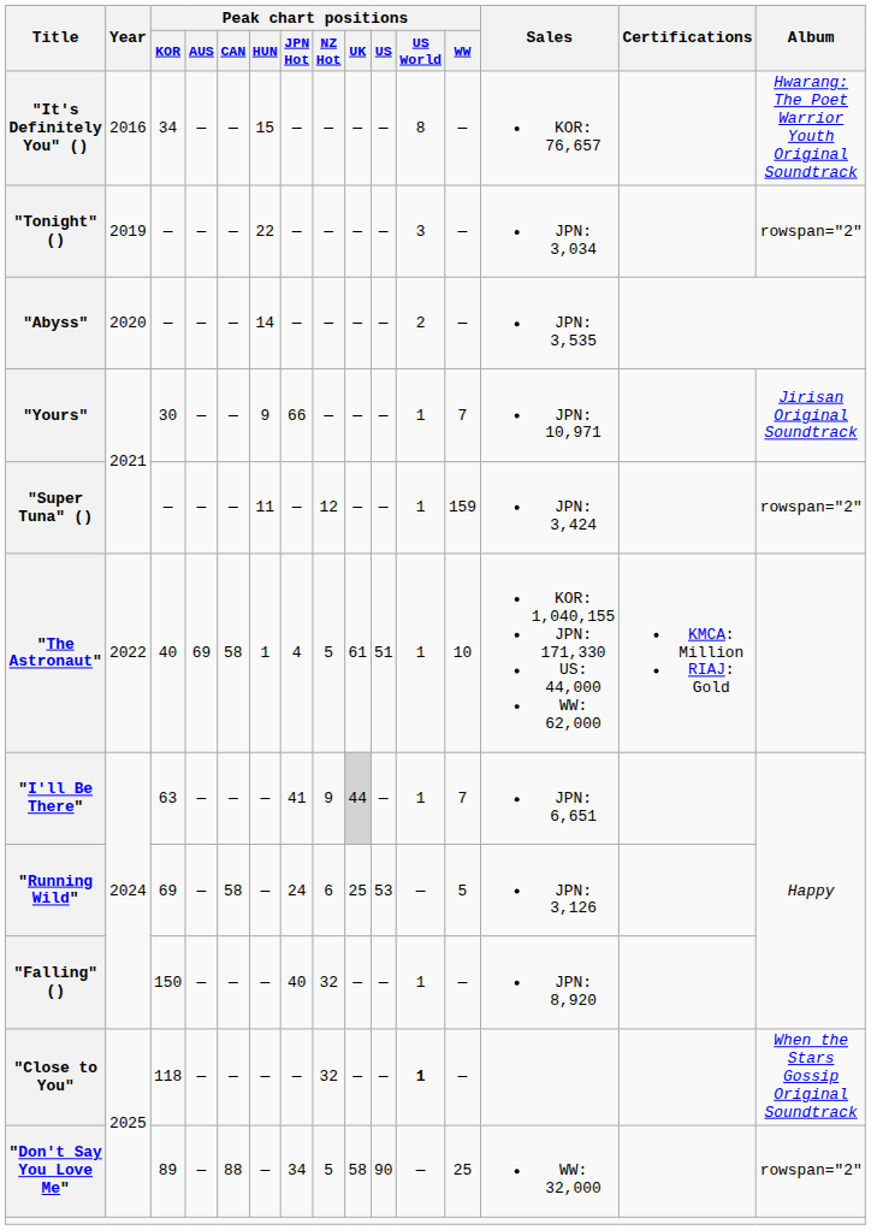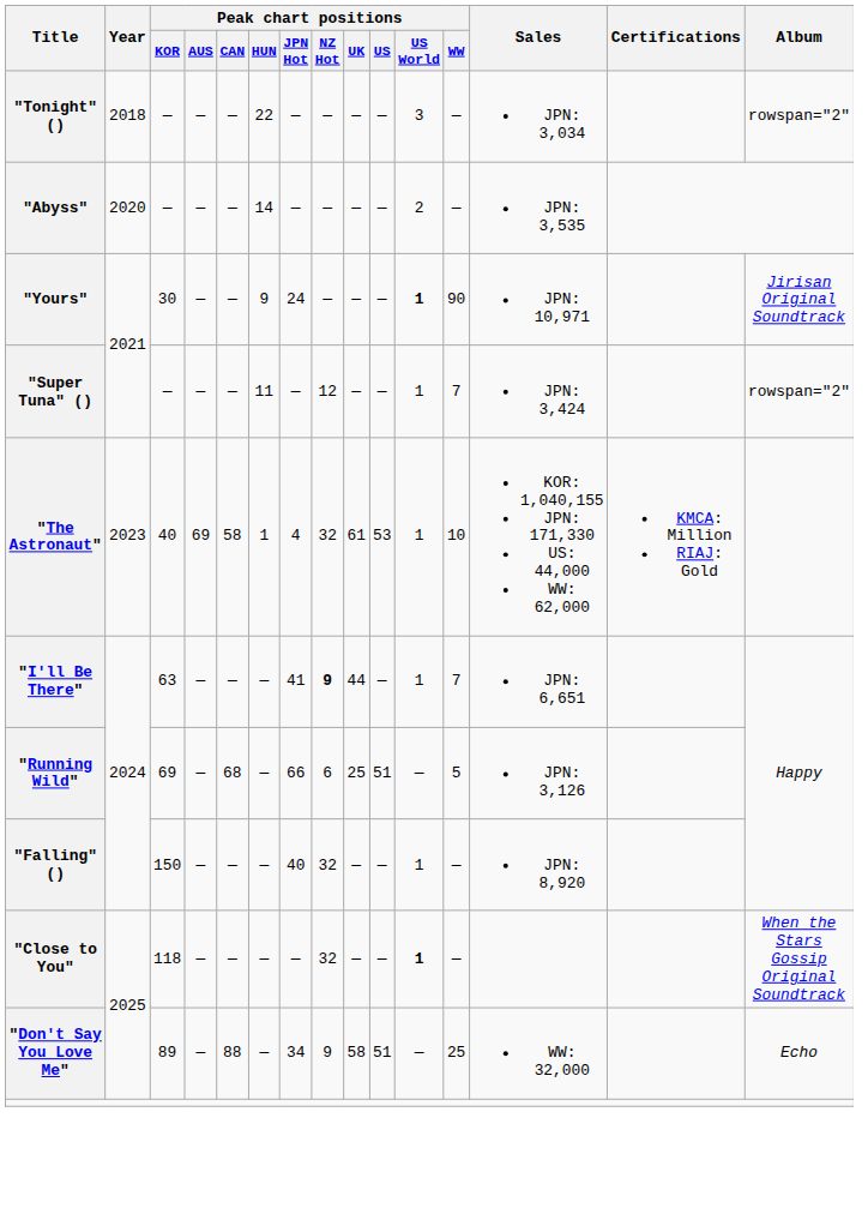- row: "It's Definitely You" () | 2016 | 34 | — | — | 15 | — | — | — | — | 8 | — | KOR: 76,657 | Hwarang: The Poet Warrior Youth Original Soundtrack
"Tonight" () | Year: 2019 -> 2018
"Yours" | Peak chart positions / JPN Hot: 66 -> 24
"Yours" | Peak chart positions / US World: normal -> bold
"Yours" | Peak chart positions / WW: 7 -> 90
"Super Tuna" () | Peak chart positions / WW: 159 -> 7
"The Astronaut" | Year: 2022 -> 2023
"The Astronaut" | Peak chart positions / NZ Hot: 5 -> 32
"The Astronaut" | Peak chart positions / US: 51 -> 53
"I'll Be There" | Peak chart positions / NZ Hot: normal -> bold
"I'll Be There" | Peak chart positions / UK: lightgrey background -> no background
"Running Wild" | Peak chart positions / CAN: 58 -> 68
"Running Wild" | Peak chart positions / JPN Hot: 24 -> 66
"Running Wild" | Peak chart positions / US: 53 -> 51
"Don't Say You Love Me" | Peak chart positions / NZ Hot: 5 -> 9
"Don't Say You Love Me" | Peak chart positions / US: 90 -> 51
"Don't Say You Love Me" | Album: rowspan="2" -> Echo
